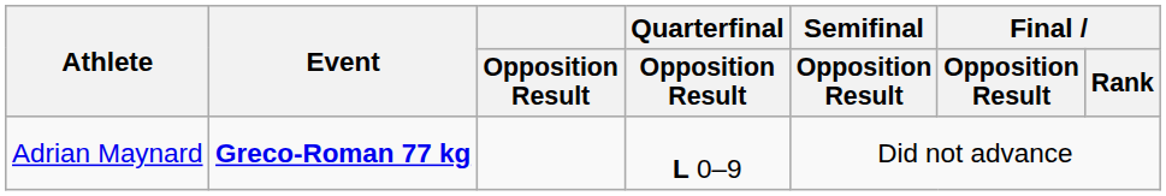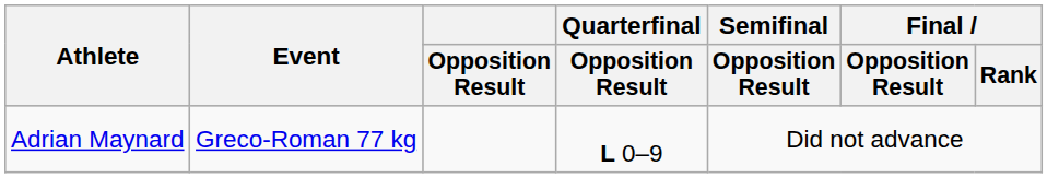Adrian Maynard | Event: bold -> normal
